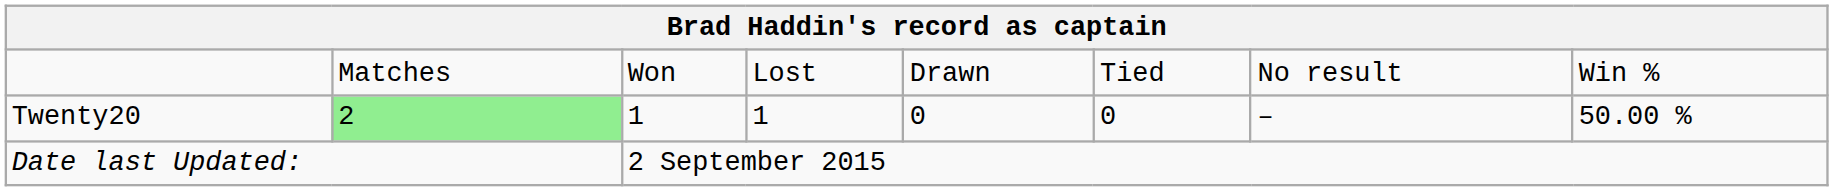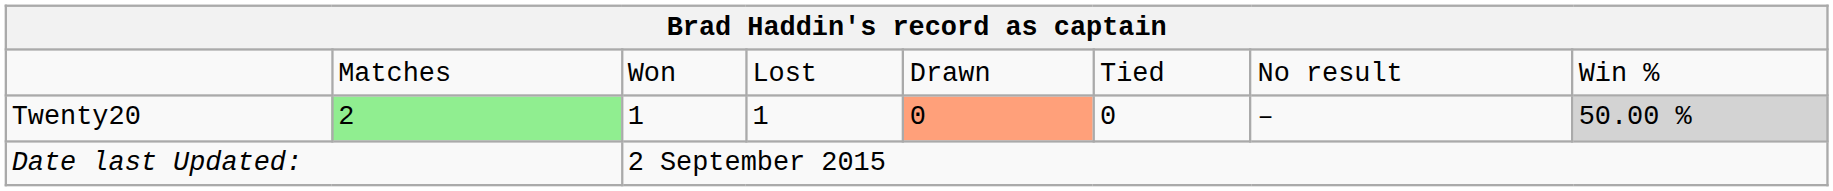Twenty20 | column 5: no background -> lightsalmon background
Twenty20 | column 8: no background -> lightgrey background
